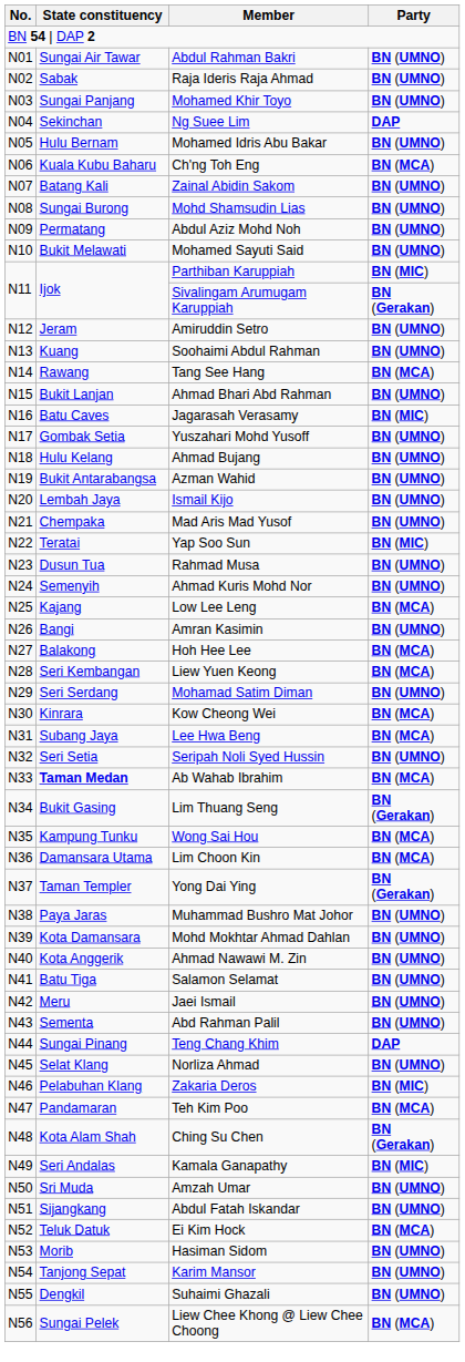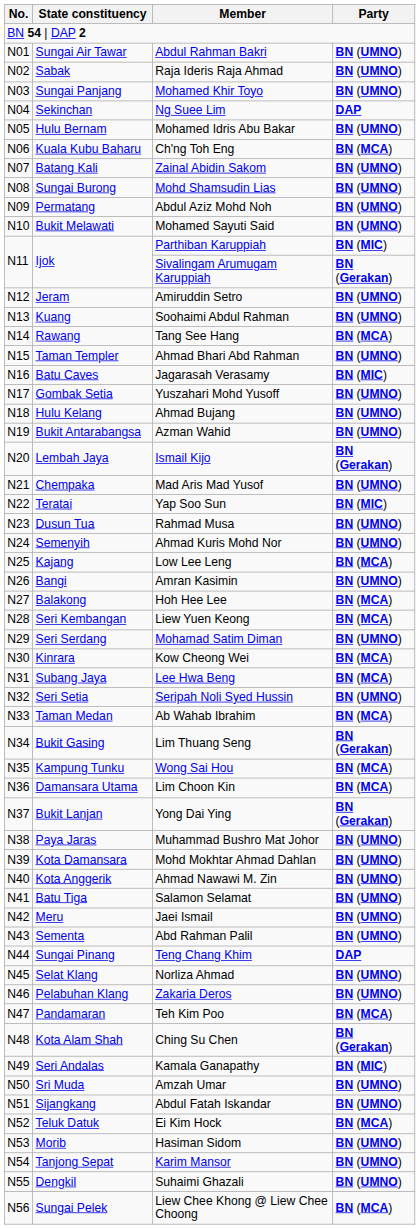Ahmad Bhari Abd Rahman | State constituency: Bukit Lanjan -> Taman Templer
Ismail Kijo | Party: BN (UMNO) -> BN (Gerakan)
Ab Wahab Ibrahim | State constituency: bold -> normal
Yong Dai Ying | State constituency: Taman Templer -> Bukit Lanjan
Zakaria Deros | Party: BN (MIC) -> BN (UMNO)
